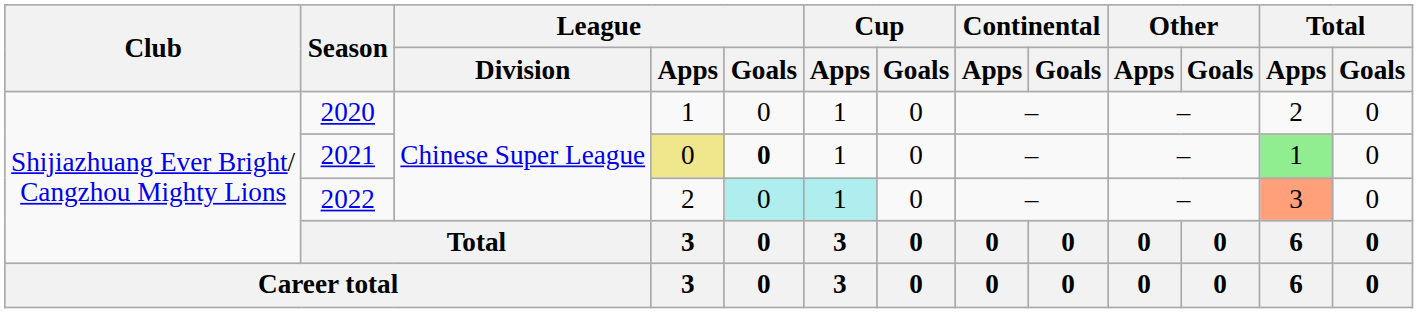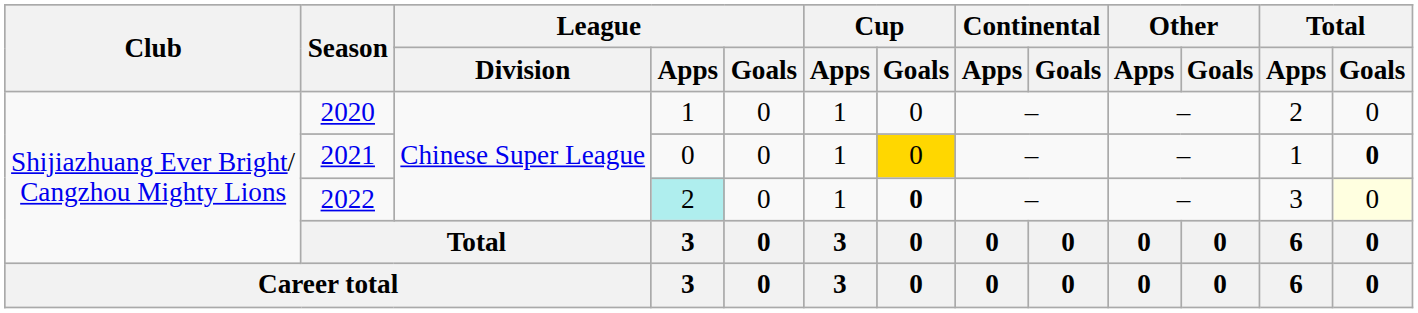2021 | League / Apps: khaki background -> no background
2021 | League / Goals: bold -> normal
2021 | Cup / Goals: no background -> gold background
2021 | Total / Apps: lightgreen background -> no background
2021 | Total / Goals: normal -> bold
2022 | League / Apps: no background -> paleturquoise background
2022 | League / Goals: paleturquoise background -> no background
2022 | Cup / Apps: paleturquoise background -> no background
2022 | Cup / Goals: normal -> bold
2022 | Total / Apps: lightsalmon background -> no background
2022 | Total / Goals: no background -> lightyellow background
